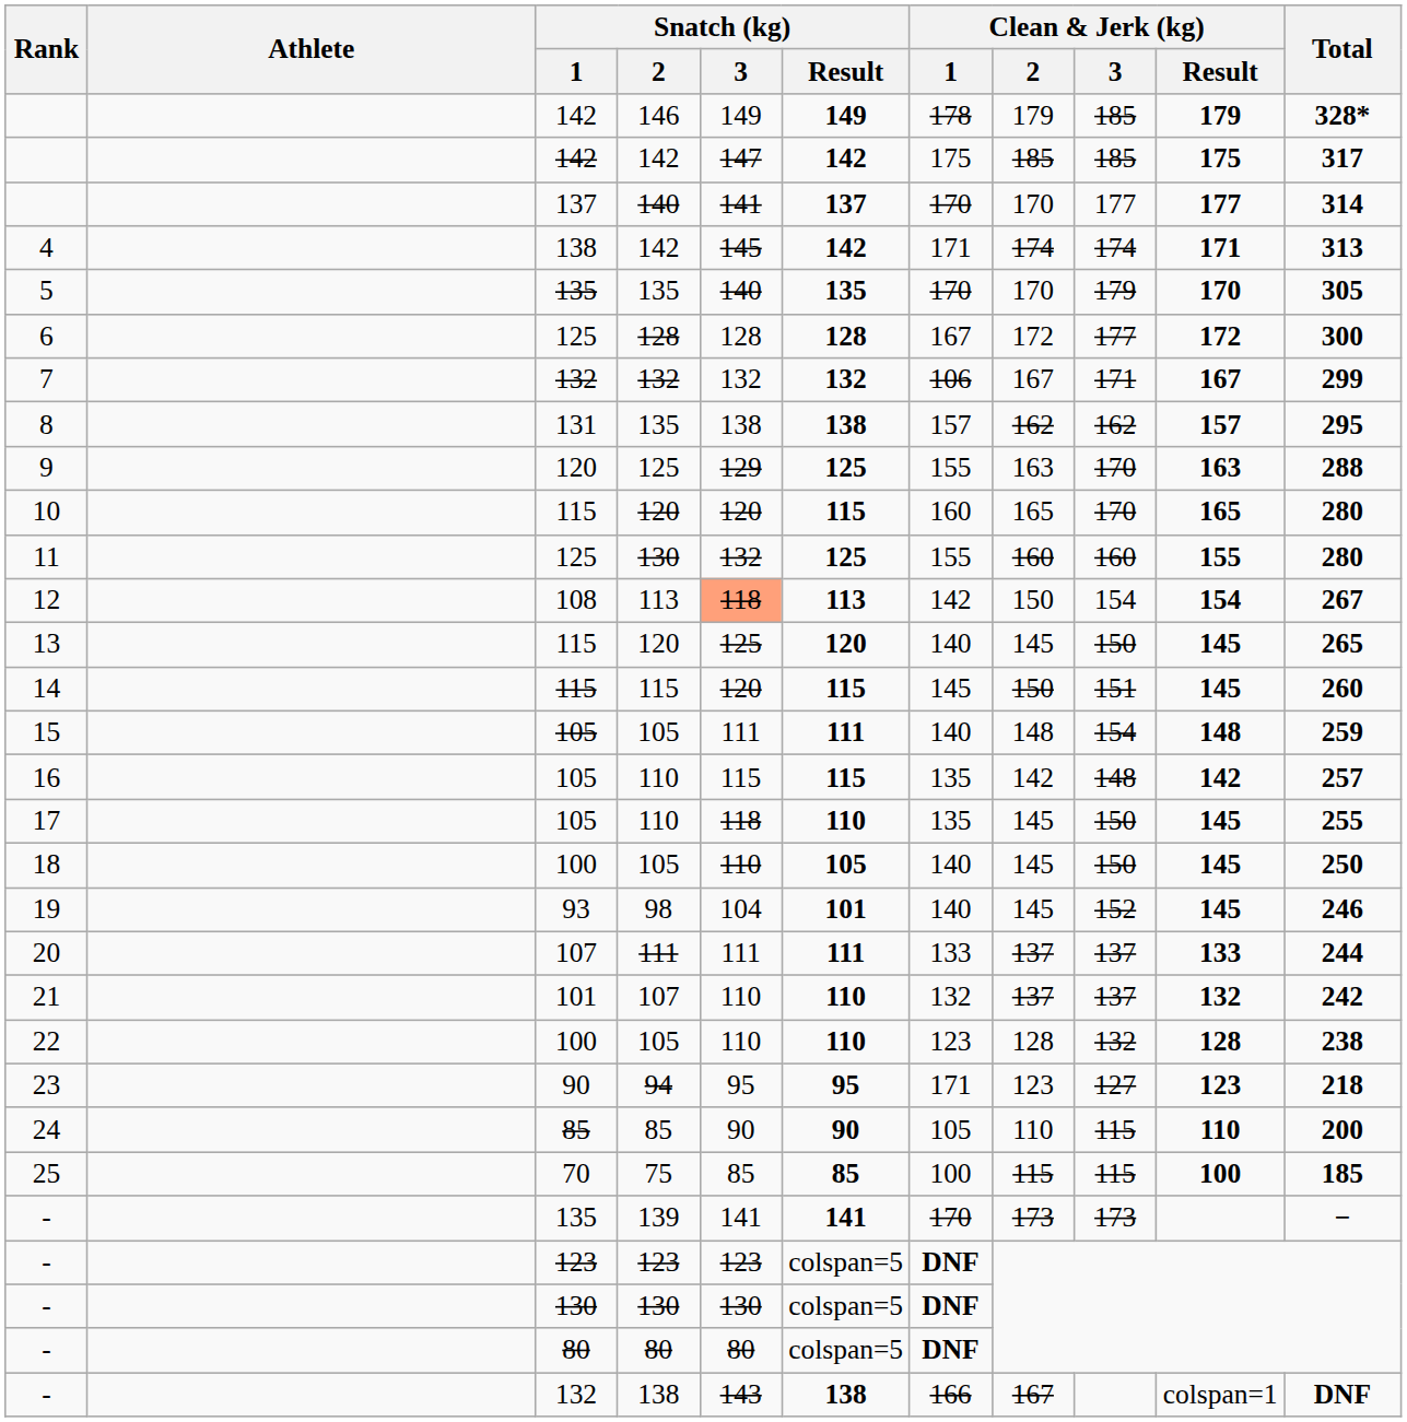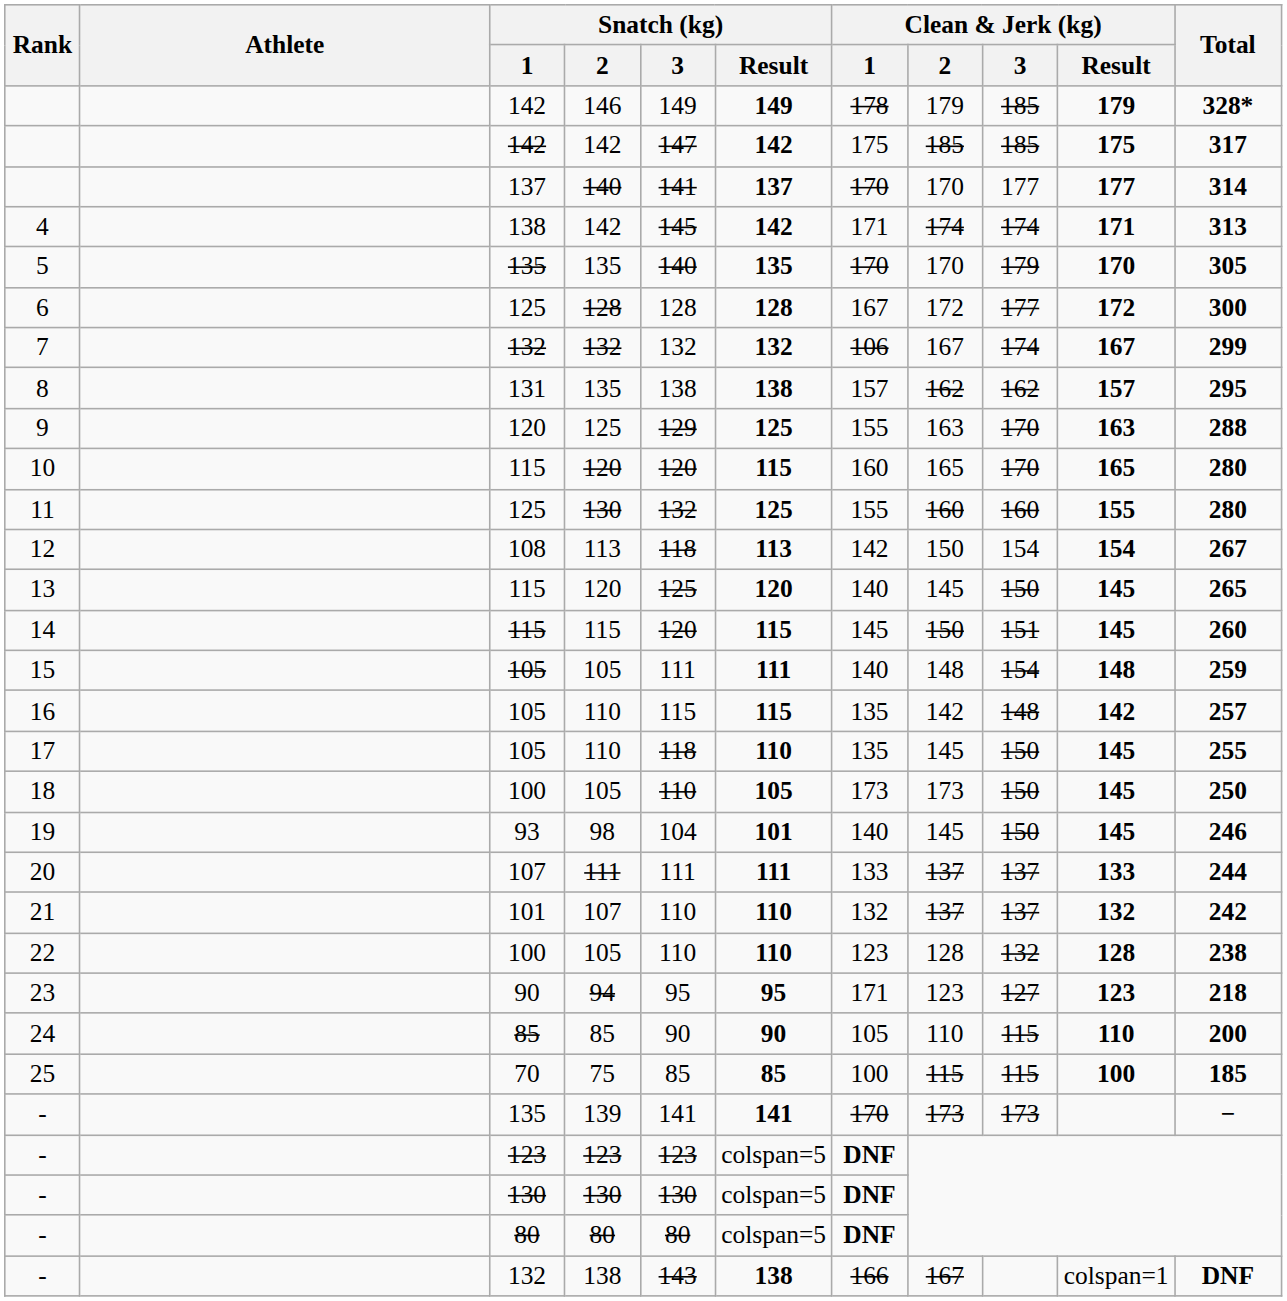7 | Clean & Jerk (kg) / 3: 171 -> 174
12 | Snatch (kg) / 3: lightsalmon background -> no background
18 | Clean & Jerk (kg) / 1: 140 -> 173
18 | Clean & Jerk (kg) / 2: 145 -> 173
19 | Clean & Jerk (kg) / 3: 152 -> 150
